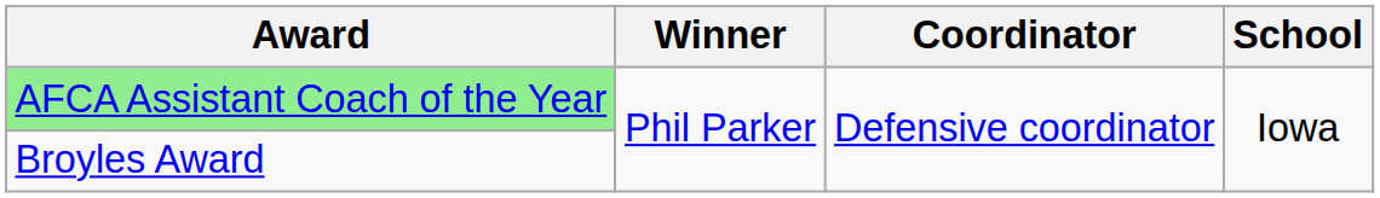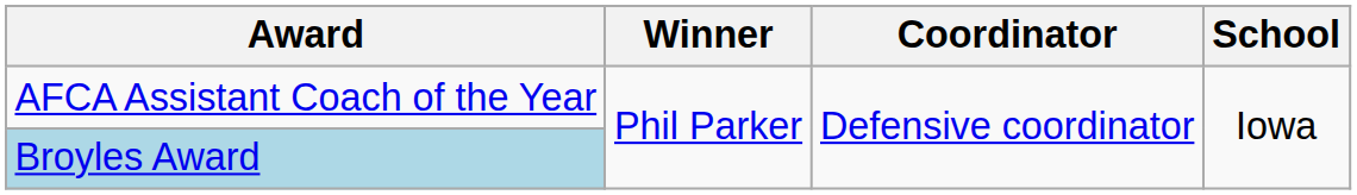AFCA Assistant Coach of the Year | Award: lightgreen background -> no background
Broyles Award | Award: no background -> lightblue background
